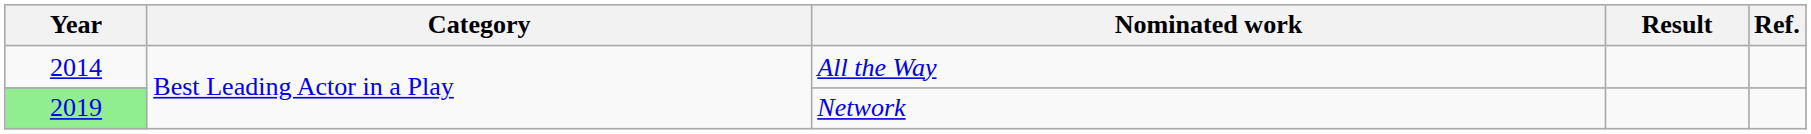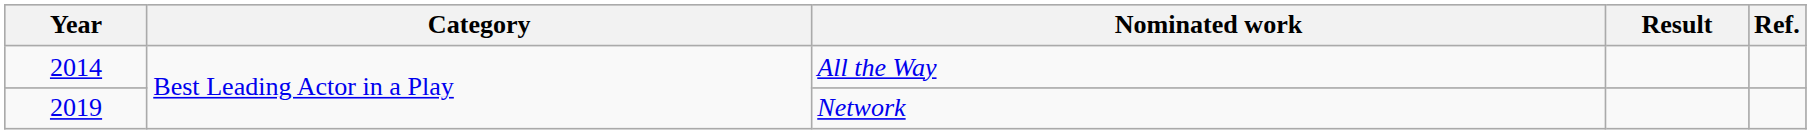Network | Year: lightgreen background -> no background
